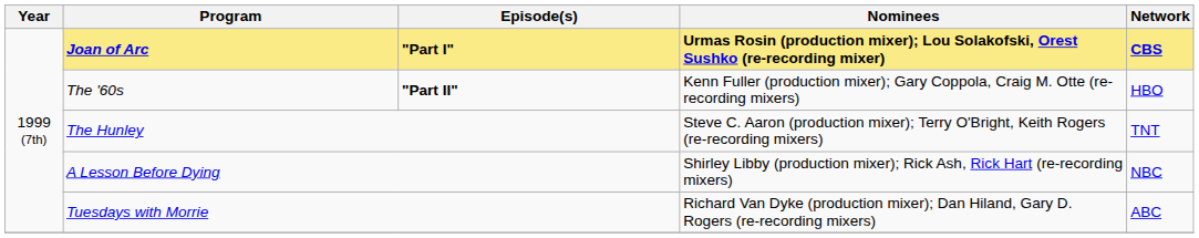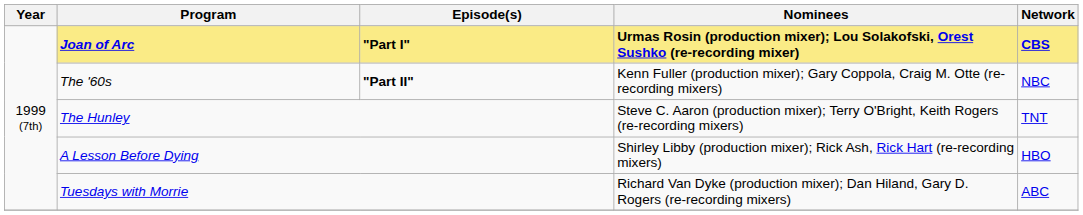The '60s | Network: HBO -> NBC
A Lesson Before Dying | Network: NBC -> HBO
